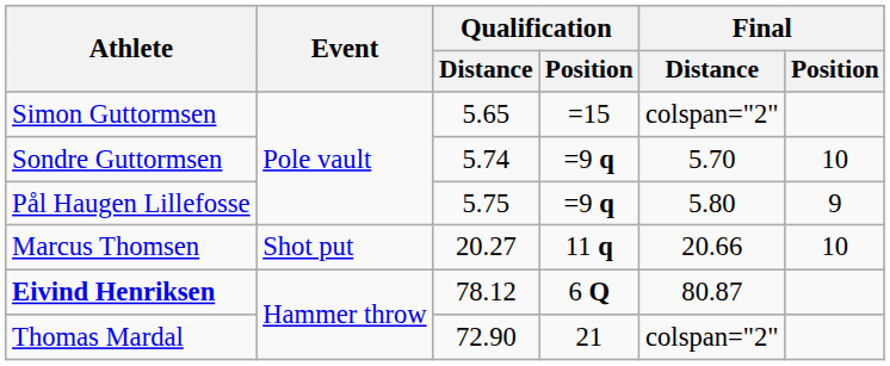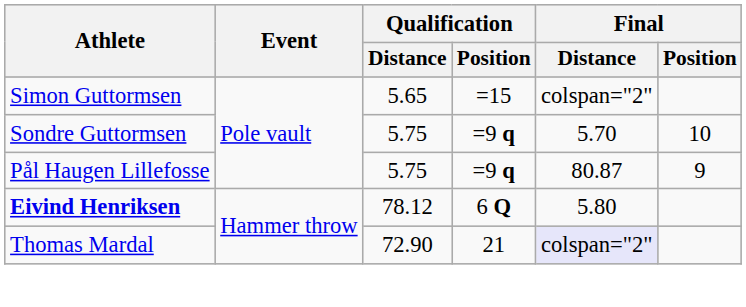Sondre Guttormsen | Qualification / Distance: 5.74 -> 5.75
Pål Haugen Lillefosse | Final / Distance: 5.80 -> 80.87
- row: Marcus Thomsen | Shot put | 20.27 | 11 q | 20.66 | 10
Eivind Henriksen | Final / Distance: 80.87 -> 5.80
Thomas Mardal | Final / Distance: no background -> lavender background
